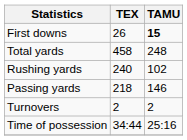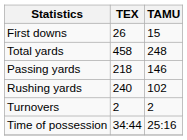First downs | TAMU: bold -> normal
rows swapped: Rushing yards <-> Passing yards
